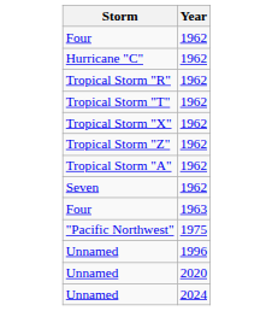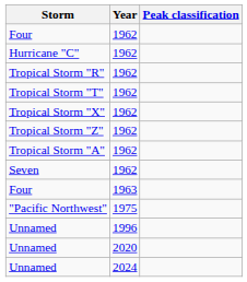+ column: Peak classification
